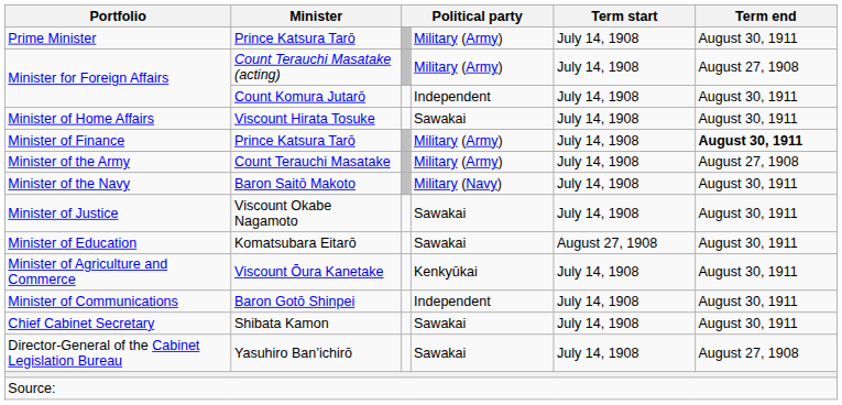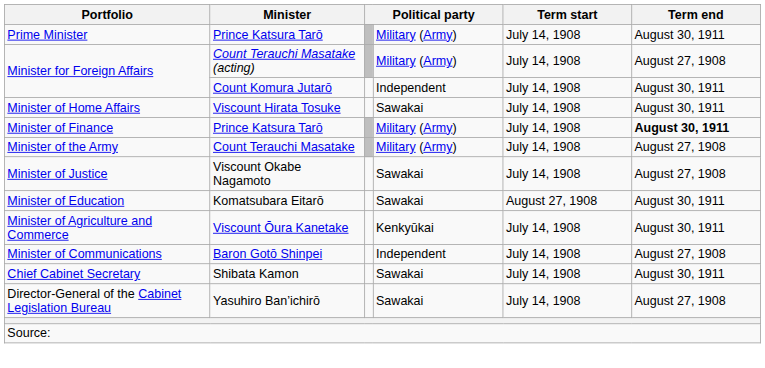- row: Minister of the Navy | Baron Saitō Makoto | Military (Navy) | July 14, 1908 | August 30, 1911
Minister of Justice | Term end: August 30, 1911 -> August 27, 1908
Minister of Communications | Term end: August 30, 1911 -> August 27, 1908
